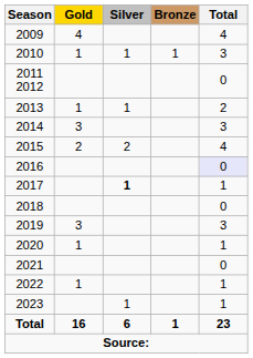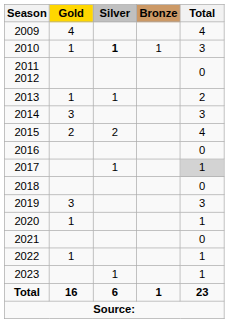2010 | Silver: normal -> bold
2016 | Total: lavender background -> no background
2017 | Silver: bold -> normal
2017 | Total: no background -> lightgrey background
